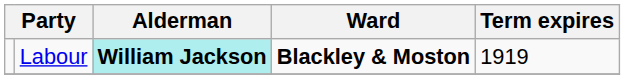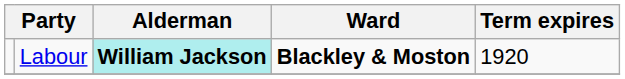Labour | Term expires: 1919 -> 1920
